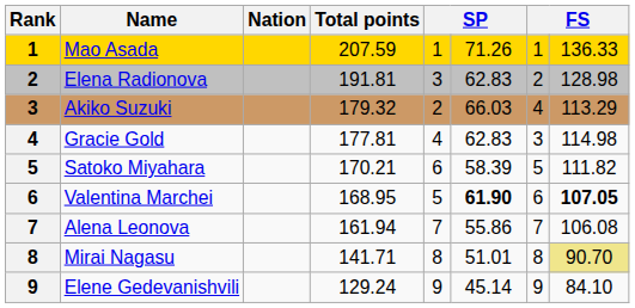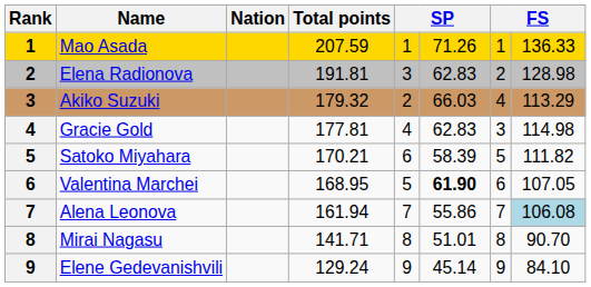Valentina Marchei | column 8: bold -> normal
Alena Leonova | column 8: no background -> lightblue background
Mirai Nagasu | column 8: khaki background -> no background
